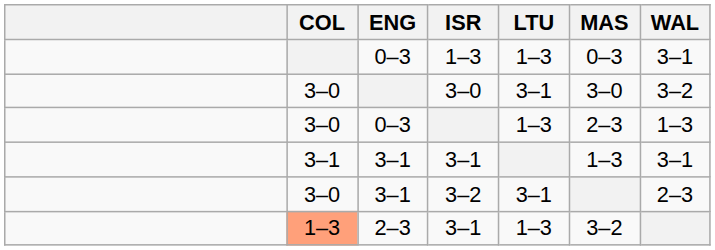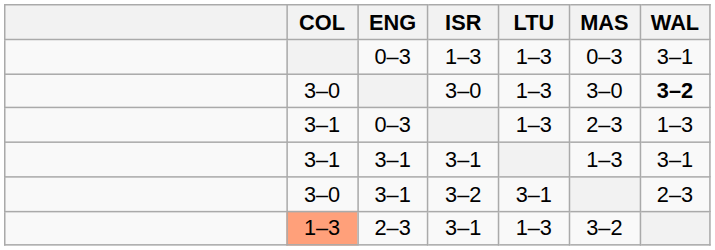row 3 | LTU: 3–1 -> 1–3
row 3 | WAL: normal -> bold
row 4 | COL: 3–0 -> 3–1
